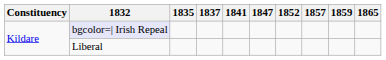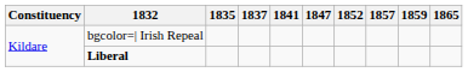bgcolor=| Irish Repeal | 1832: lavender background -> no background
Liberal | 1832: normal -> bold
